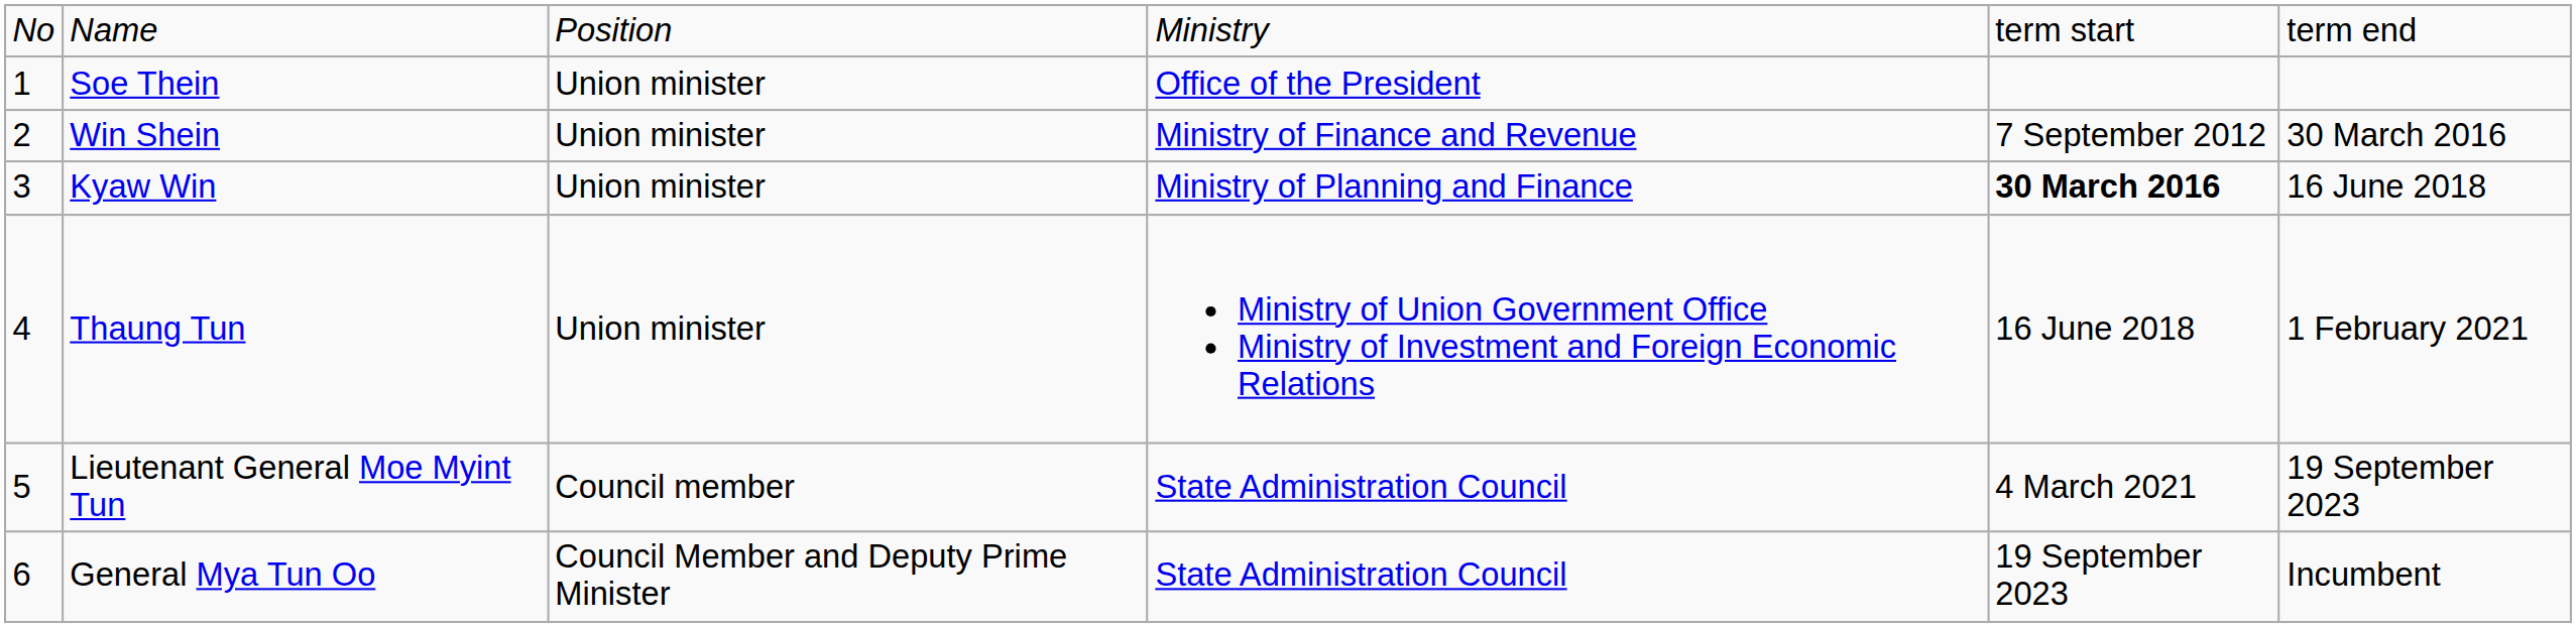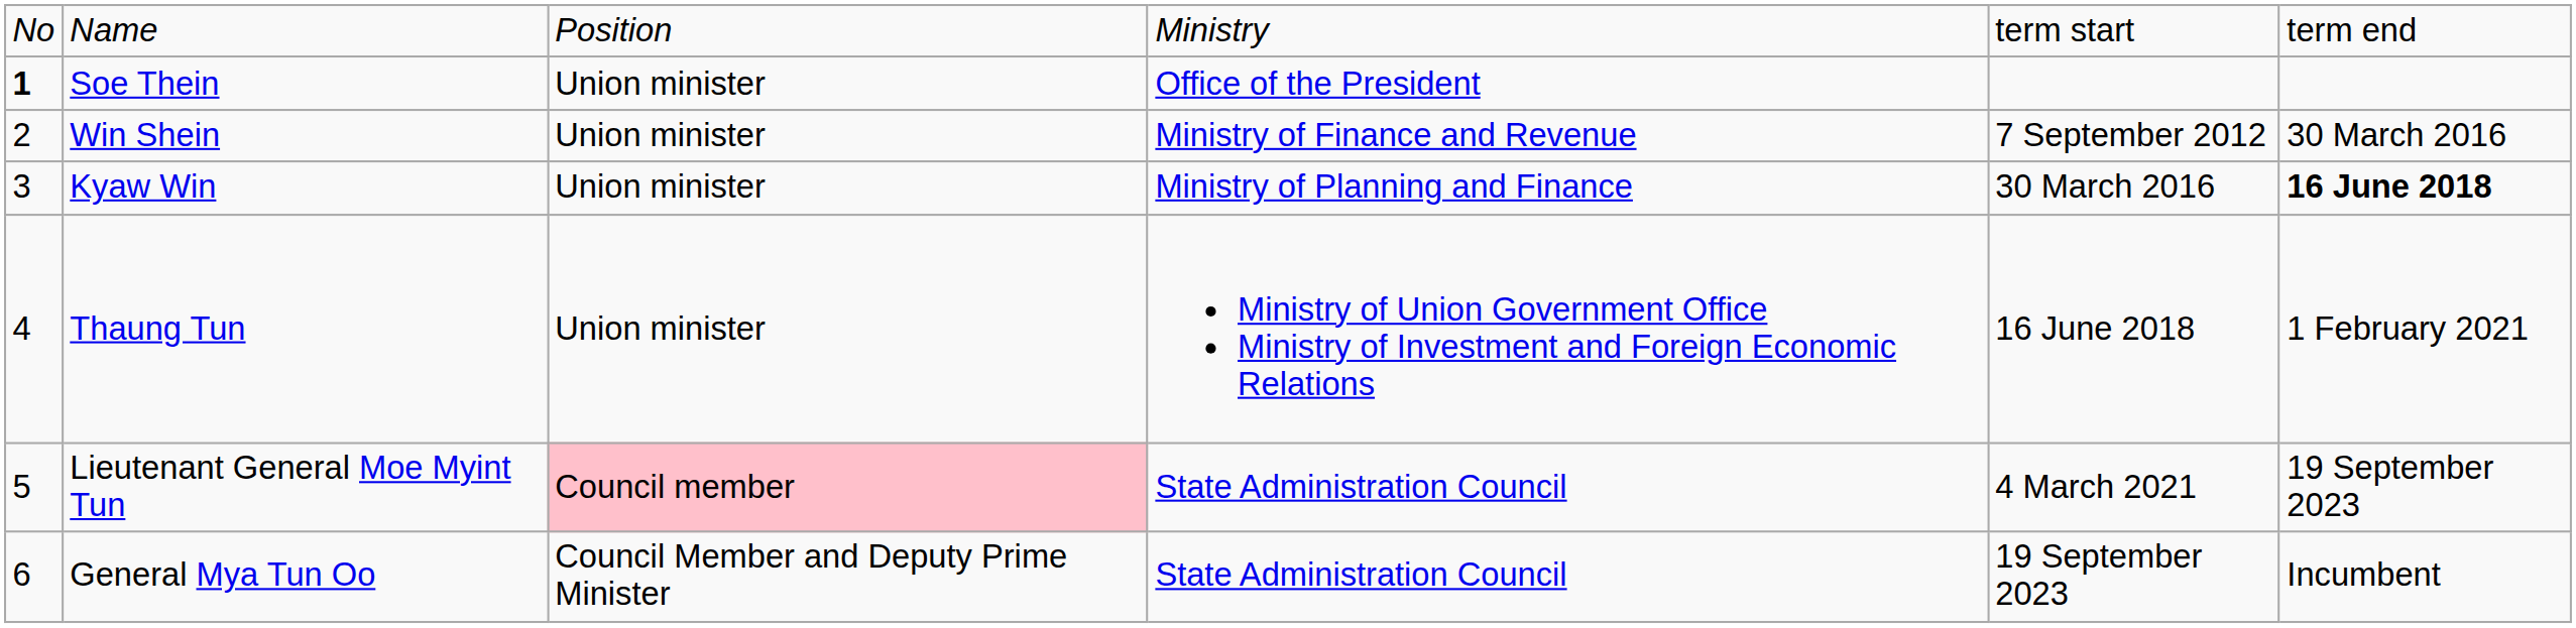Soe Thein | column 1: normal -> bold
Kyaw Win | column 5: bold -> normal
Kyaw Win | column 6: normal -> bold
Lieutenant General Moe Myint Tun | column 3: no background -> pink background
